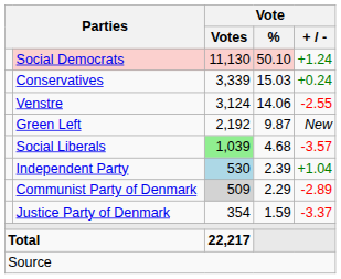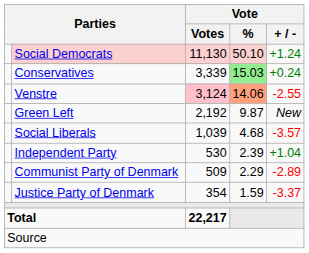Conservatives | Vote / %: no background -> lightgreen background
Venstre | Vote / Votes: no background -> pink background
Venstre | Vote / %: no background -> lightsalmon background
Social Liberals | Vote / Votes: lightgreen background -> no background
Independent Party | Vote / Votes: lightblue background -> no background
Communist Party of Denmark | Vote / Votes: lightgrey background -> no background
